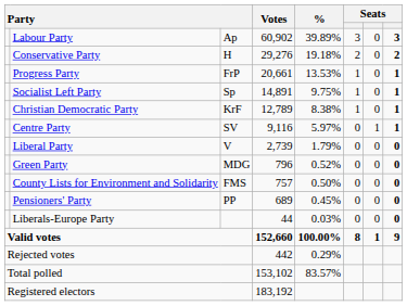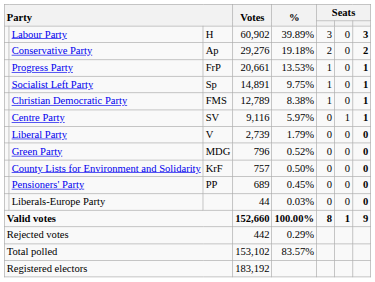Labour Party | column 3: Ap -> H
Conservative Party | column 3: H -> Ap
Christian Democratic Party | column 3: KrF -> FMS
County Lists for Environment and Solidarity | column 3: FMS -> KrF
